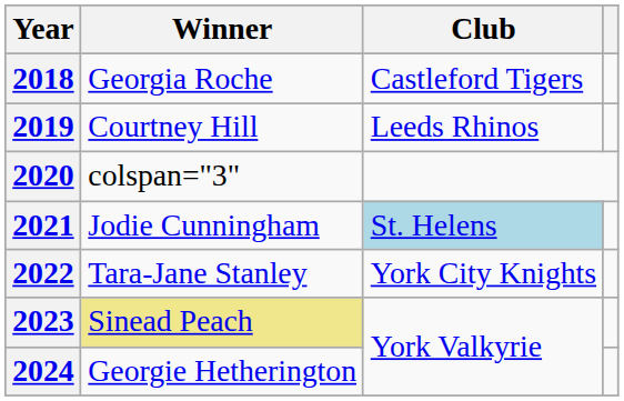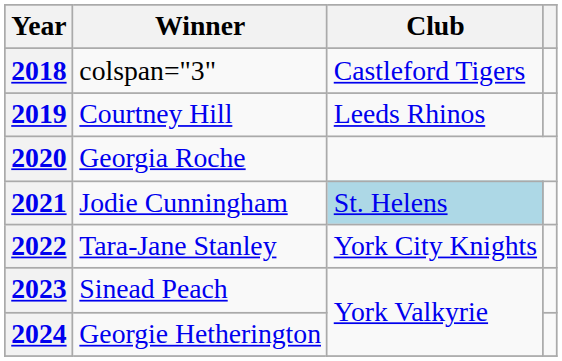2018 | Winner: Georgia Roche -> colspan="3"
2020 | Winner: colspan="3" -> Georgia Roche
2023 | Winner: khaki background -> no background
